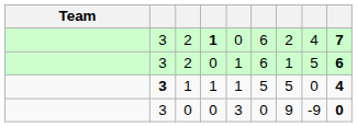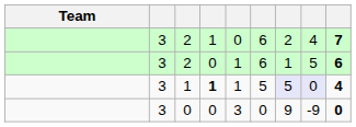row 2 | column 4: bold -> normal
row 4 | column 2: bold -> normal
row 4 | column 4: normal -> bold
row 4 | column 7: no background -> lavender background
row 4 | column 8: no background -> lavender background
